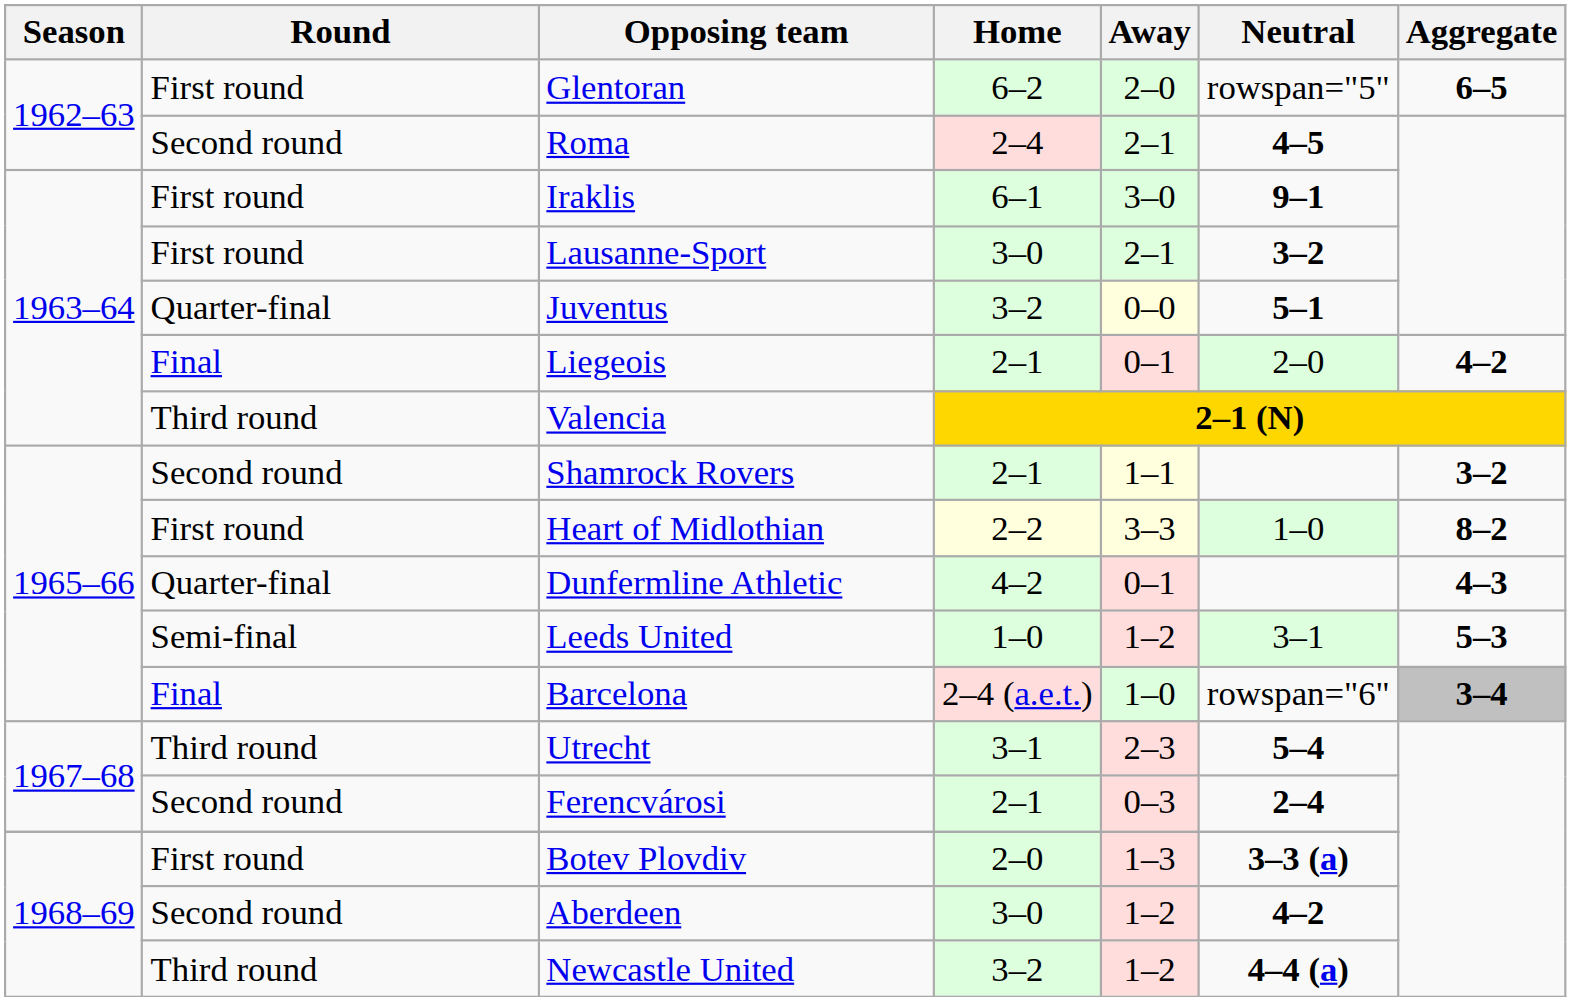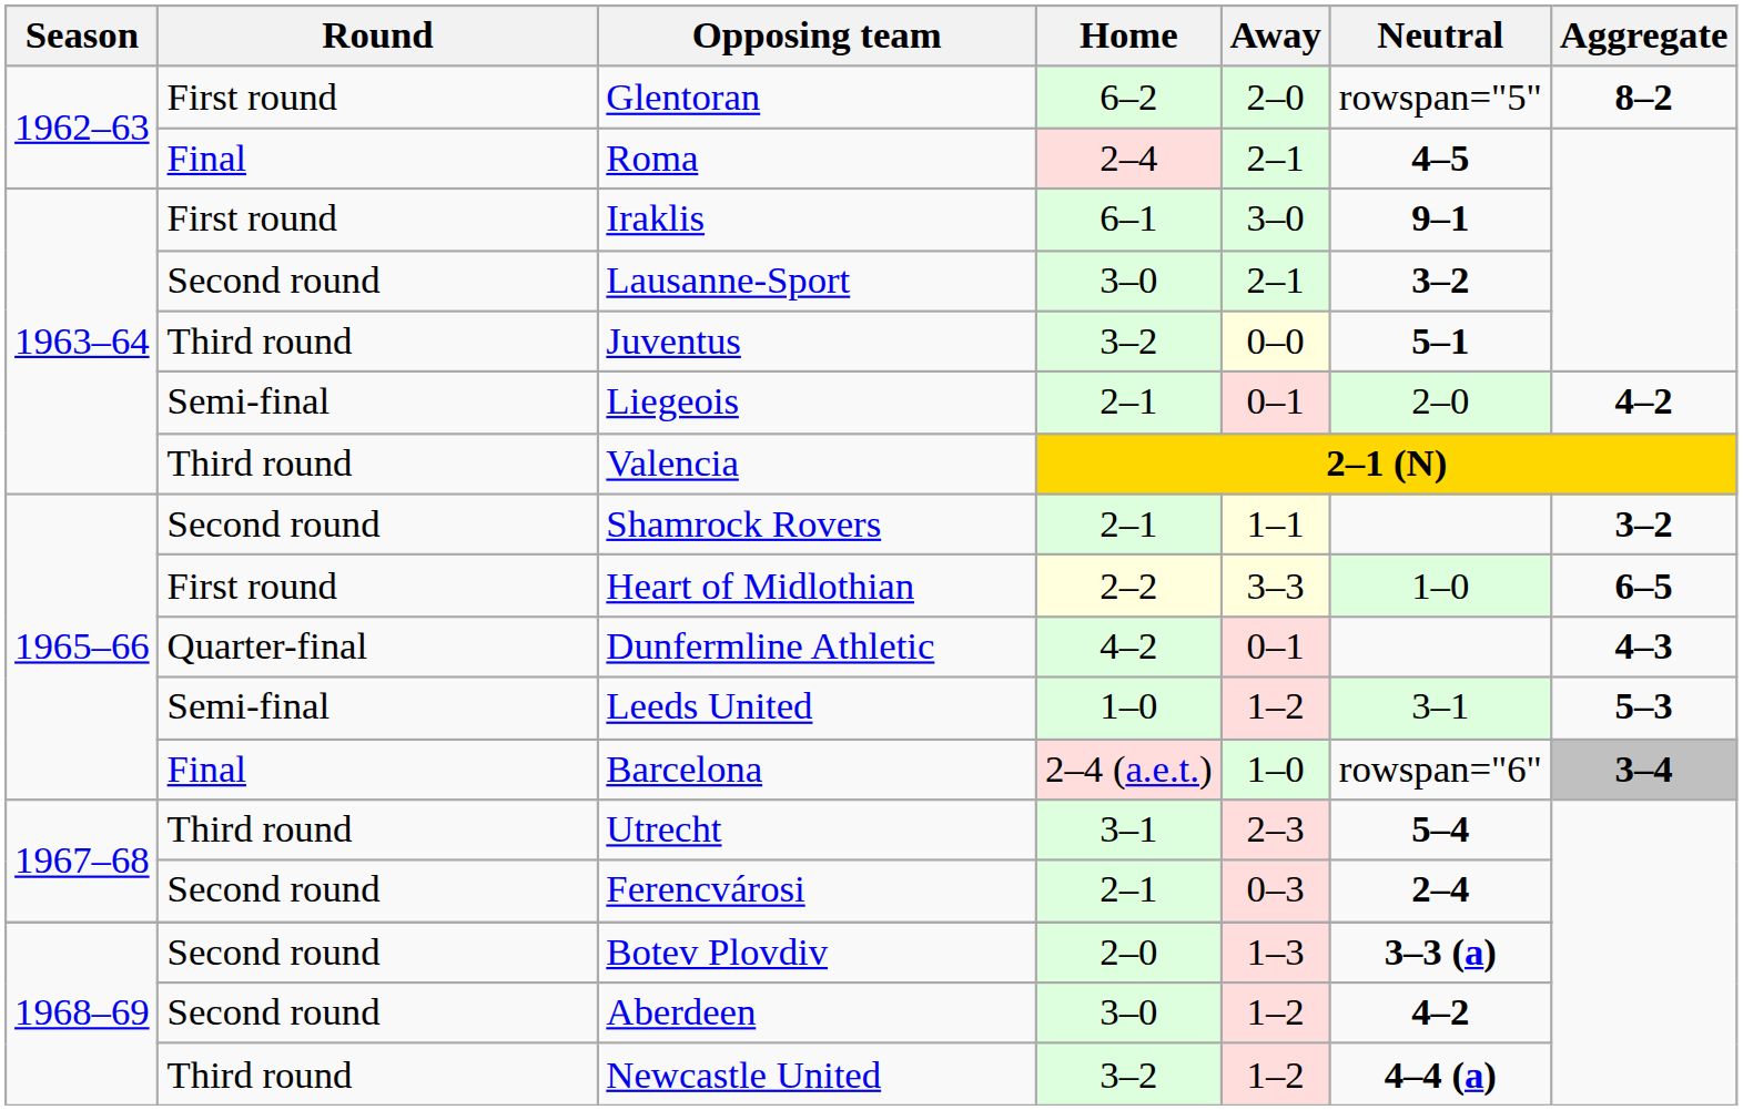Glentoran | Aggregate: 6–5 -> 8–2
Roma | Round: Second round -> Final
Lausanne-Sport | Round: First round -> Second round
Juventus | Round: Quarter-final -> Third round
Liegeois | Round: Final -> Semi-final
Heart of Midlothian | Aggregate: 8–2 -> 6–5
Botev Plovdiv | Round: First round -> Second round
